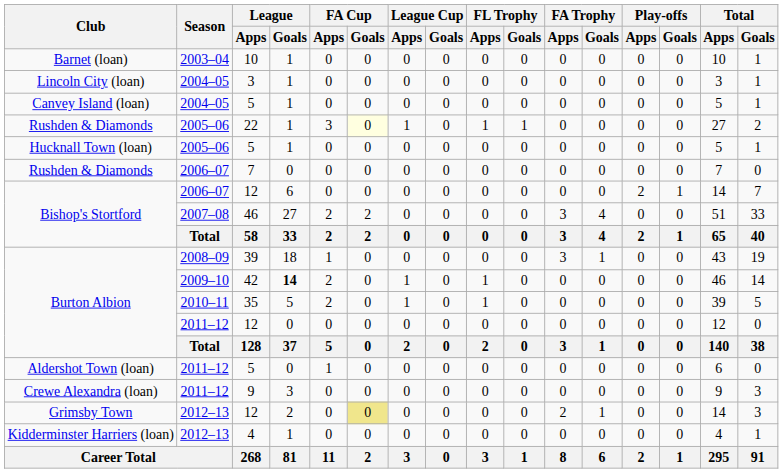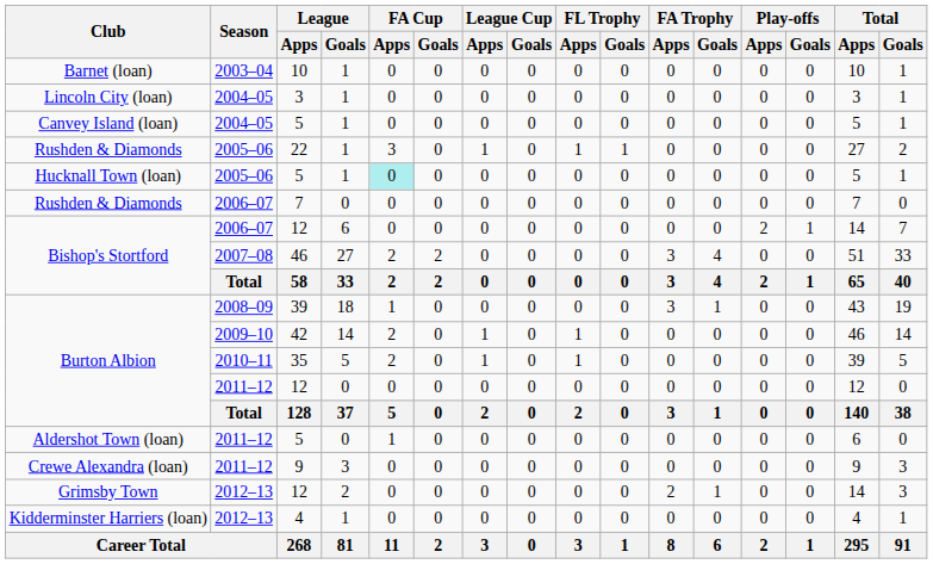22 | FA Cup / Goals: lightyellow background -> no background
Hucknall Town (loan) / 5 | FA Cup / Apps: no background -> paleturquoise background
42 | League / Goals: bold -> normal
Grimsby Town / 12 | FA Cup / Goals: khaki background -> no background
